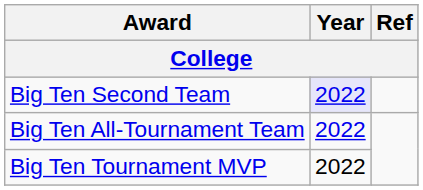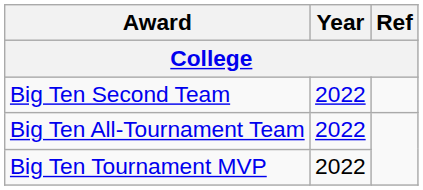Big Ten Second Team | Year: lavender background -> no background
